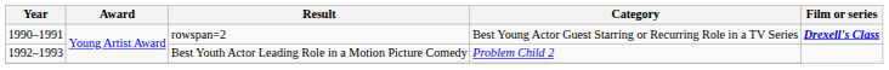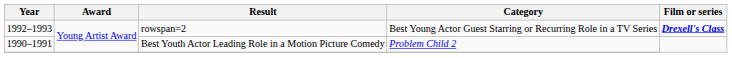rowspan=2 | Year: 1990–1991 -> 1992–1993
Best Youth Actor Leading Role in a Motion Picture Comedy | Year: 1992–1993 -> 1990–1991
